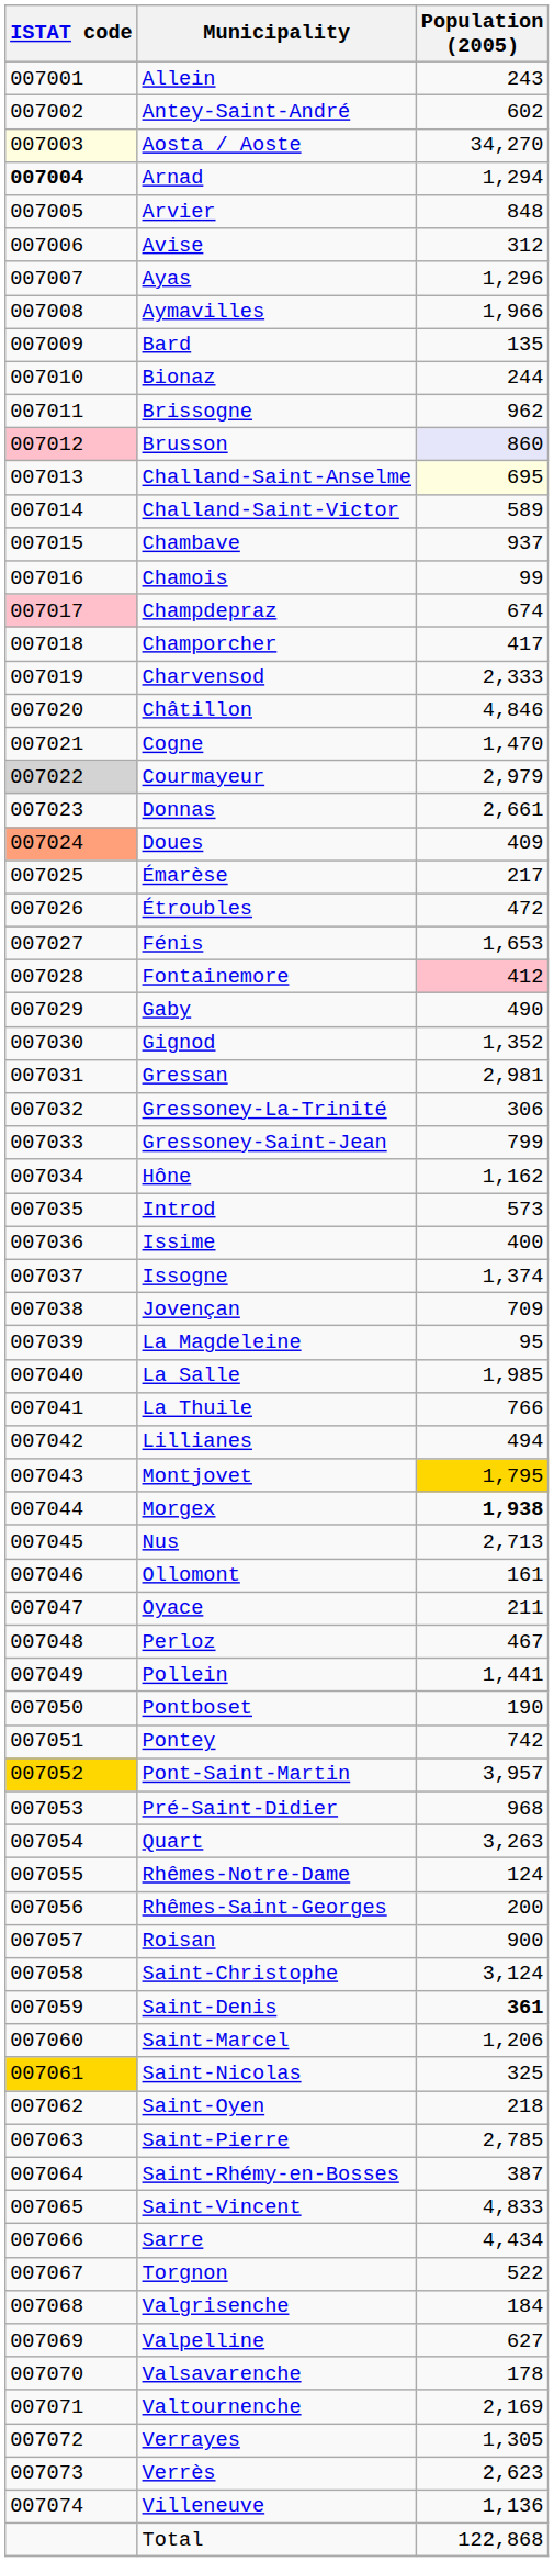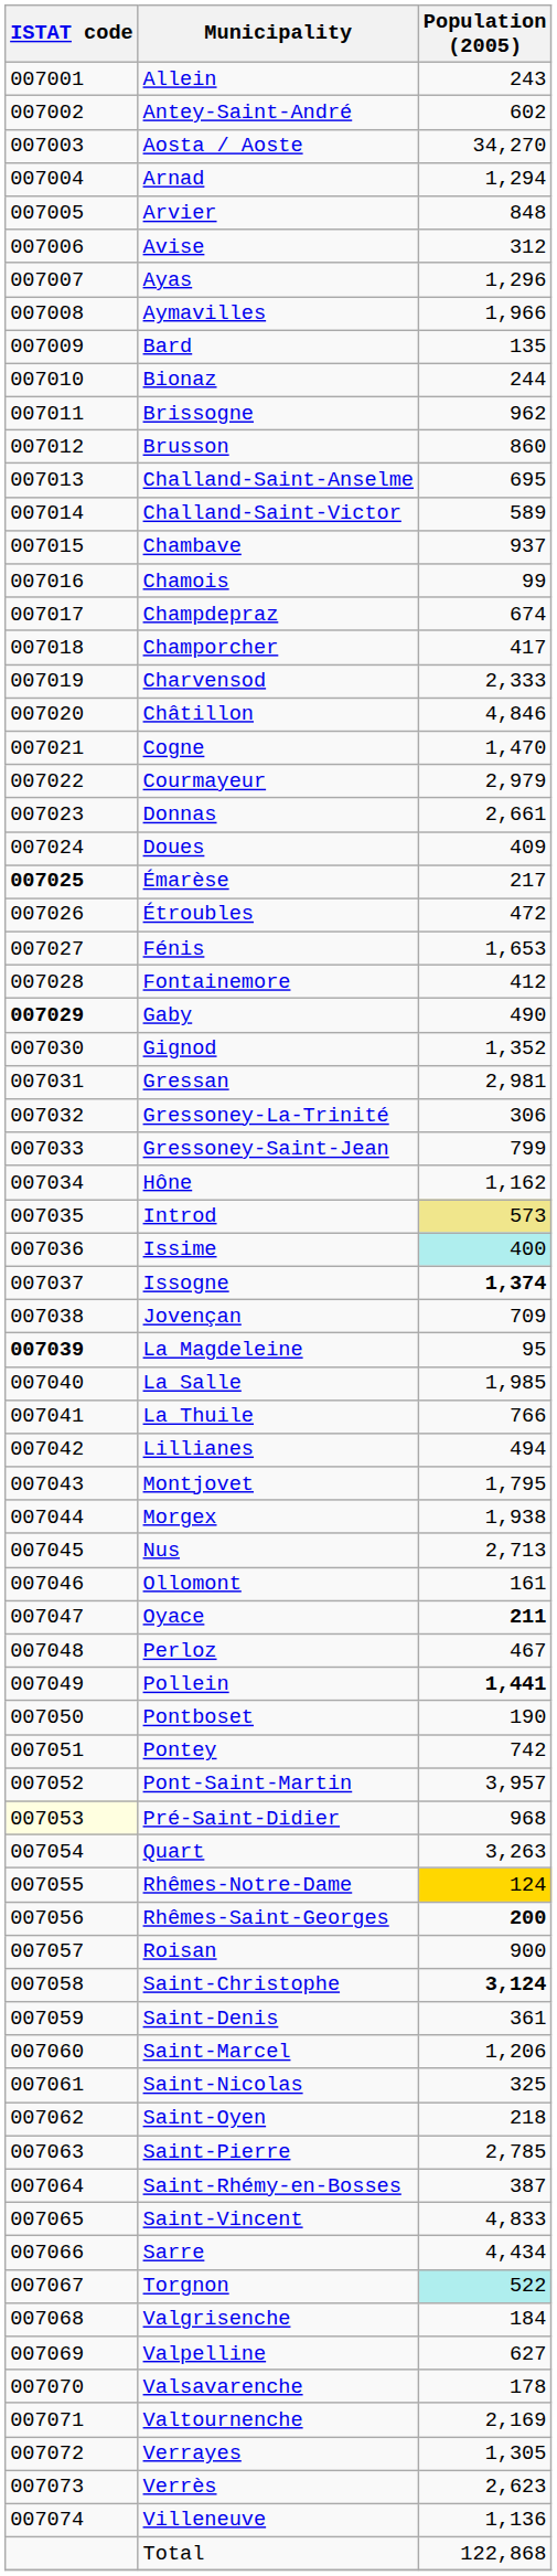Aosta / Aoste | ISTAT code: lightyellow background -> no background
Arnad | ISTAT code: bold -> normal
Brusson | ISTAT code: pink background -> no background
Brusson | Population (2005): lavender background -> no background
Challand-Saint-Anselme | Population (2005): lightyellow background -> no background
Champdepraz | ISTAT code: pink background -> no background
Courmayeur | ISTAT code: lightgrey background -> no background
Doues | ISTAT code: lightsalmon background -> no background
Émarèse | ISTAT code: normal -> bold
Fontainemore | Population (2005): pink background -> no background
Gaby | ISTAT code: normal -> bold
Introd | Population (2005): no background -> khaki background
Issime | Population (2005): no background -> paleturquoise background
Issogne | Population (2005): normal -> bold
La Magdeleine | ISTAT code: normal -> bold
Montjovet | Population (2005): gold background -> no background
Morgex | Population (2005): bold -> normal
Oyace | Population (2005): normal -> bold
Pollein | Population (2005): normal -> bold
Pont-Saint-Martin | ISTAT code: gold background -> no background
Pré-Saint-Didier | ISTAT code: no background -> lightyellow background
Rhêmes-Notre-Dame | Population (2005): no background -> gold background
Rhêmes-Saint-Georges | Population (2005): normal -> bold
Saint-Christophe | Population (2005): normal -> bold
Saint-Denis | Population (2005): bold -> normal
Saint-Nicolas | ISTAT code: gold background -> no background
Torgnon | Population (2005): no background -> paleturquoise background
